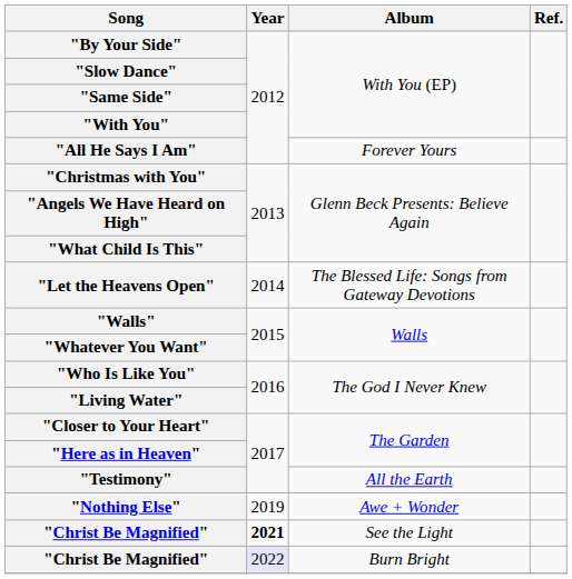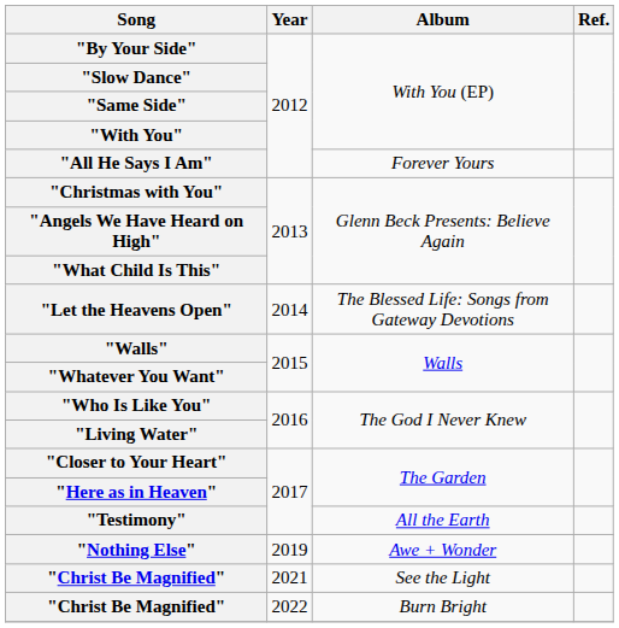"Christ Be Magnified" / See the Light | Year: bold -> normal
"Christ Be Magnified" / Burn Bright | Year: lavender background -> no background
